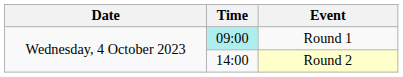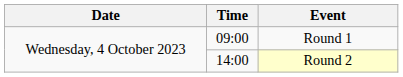Round 1 | Time: paleturquoise background -> no background
